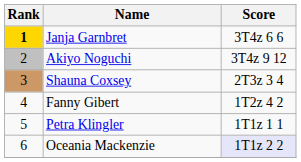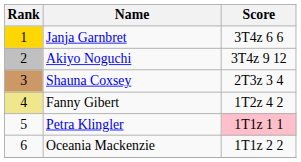Janja Garnbret | Rank: bold -> normal
Fanny Gibert | Rank: no background -> khaki background
Petra Klingler | Score: no background -> pink background
Oceania Mackenzie | Score: lavender background -> no background
